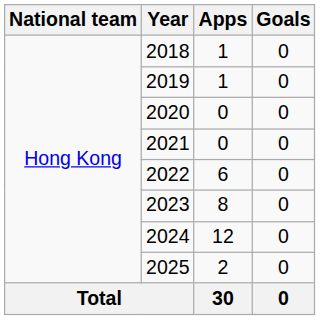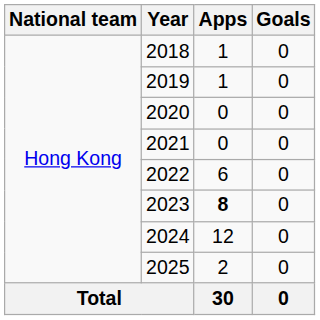2023 | Apps: normal -> bold
